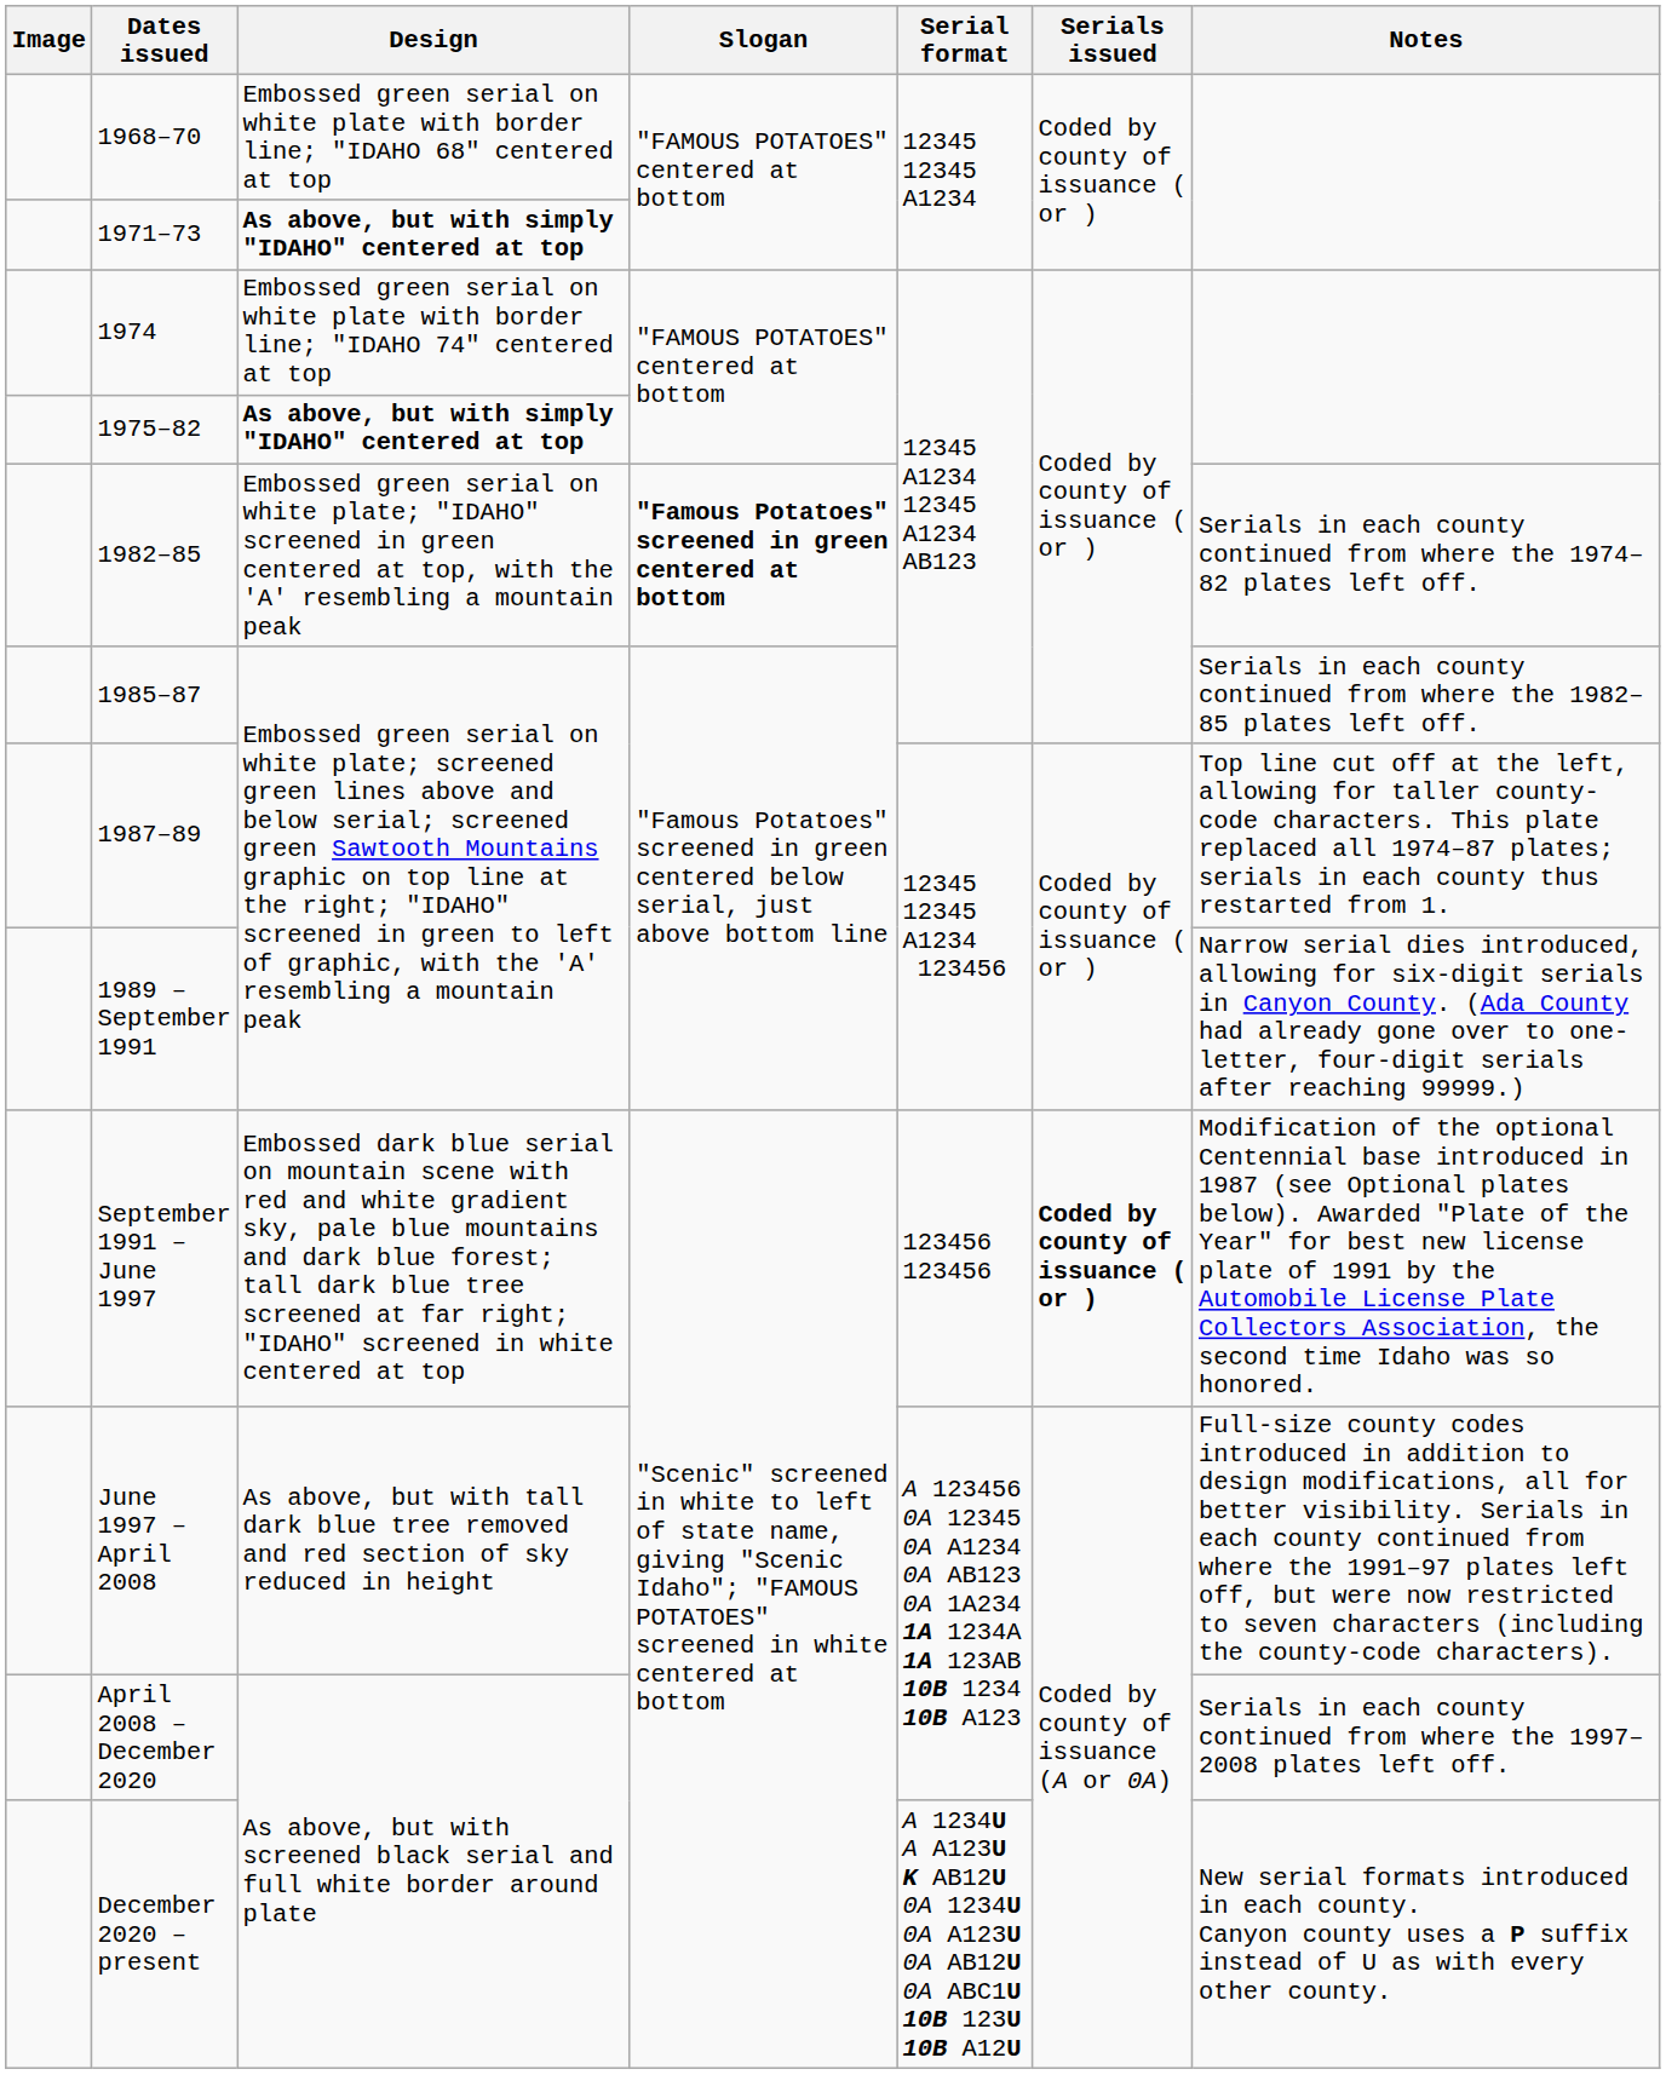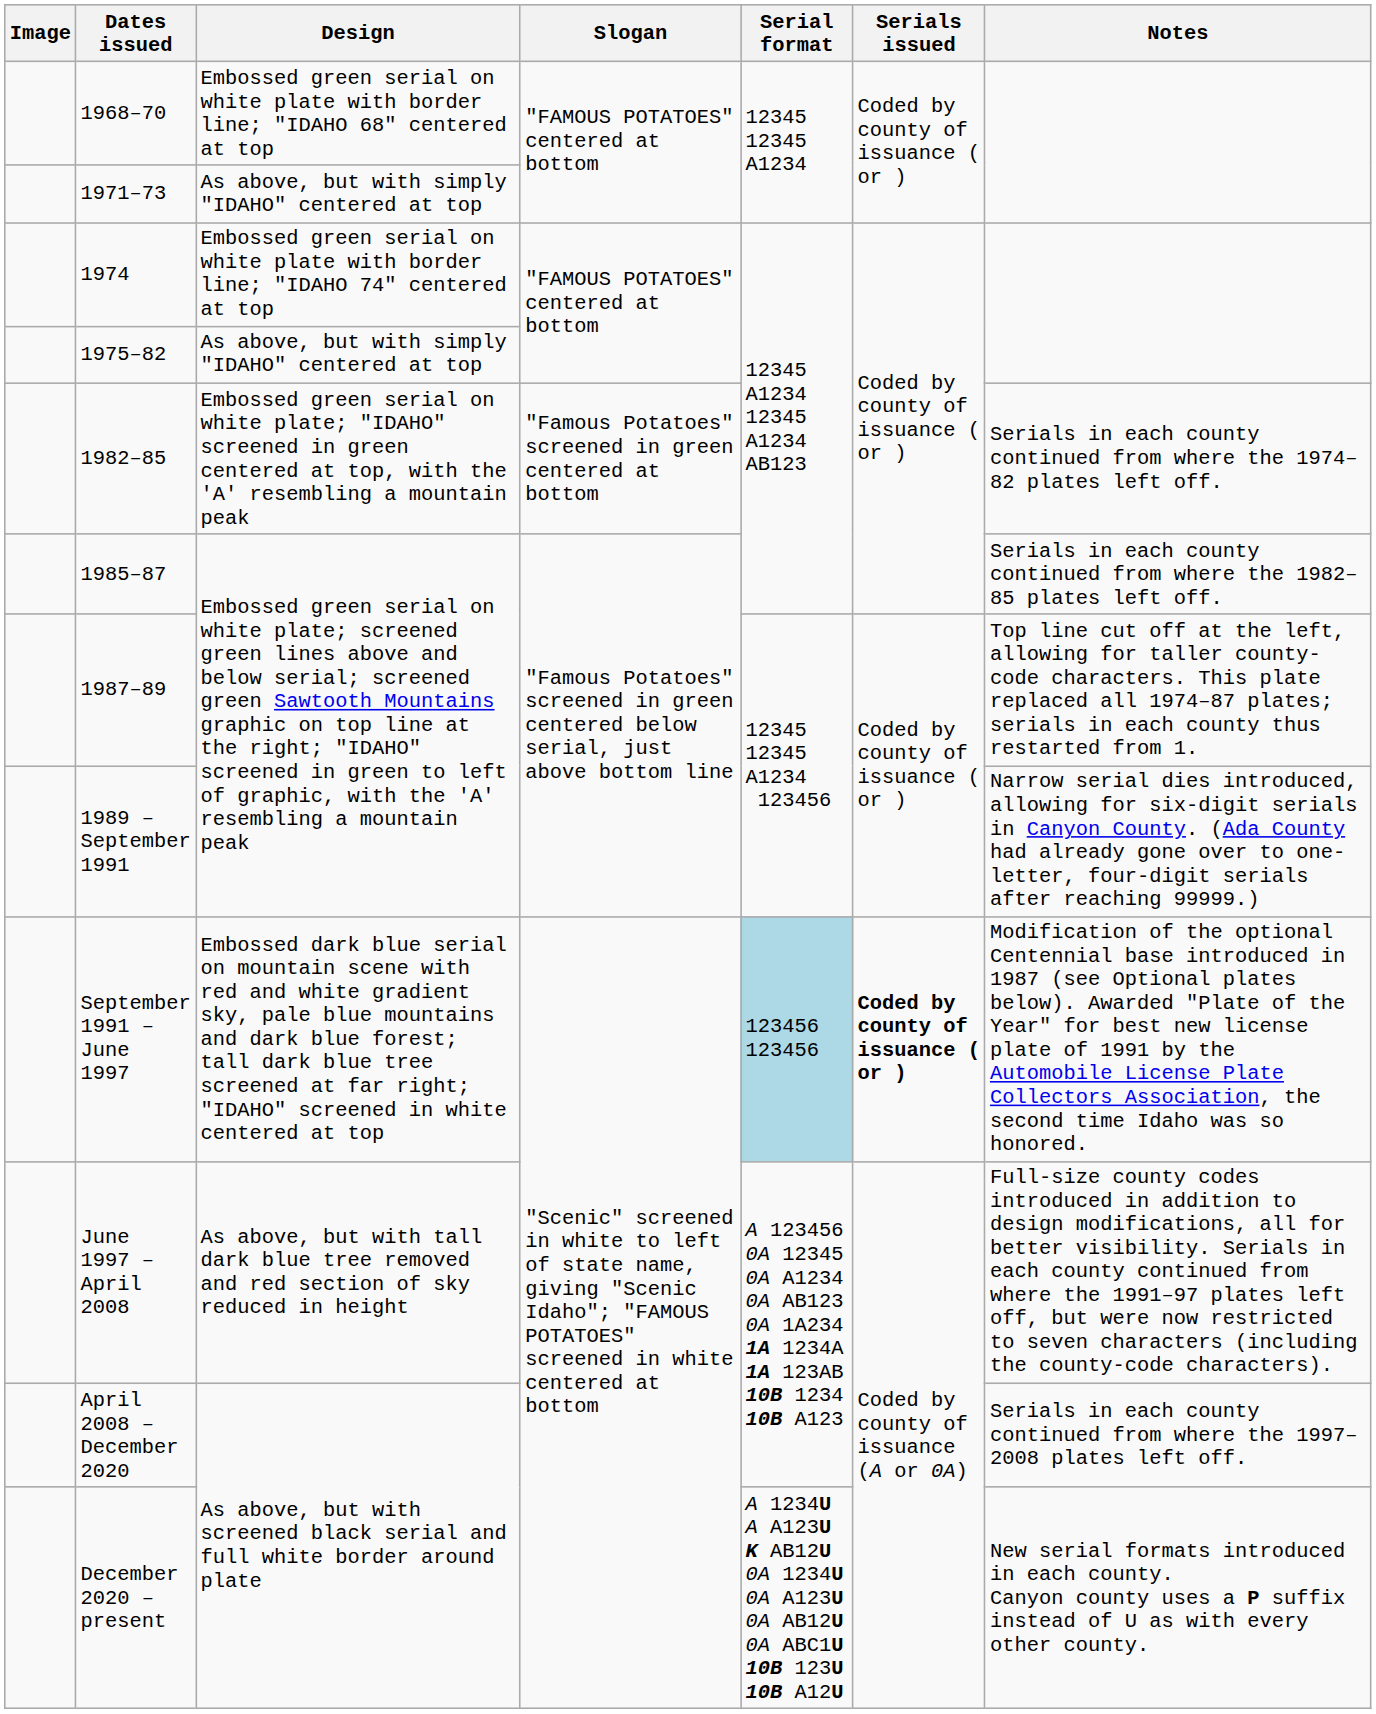1971–73 | Design: bold -> normal
1975–82 | Design: bold -> normal
1982–85 | Slogan: bold -> normal
September 1991 – June 1997 | Serial format: no background -> lightblue background
